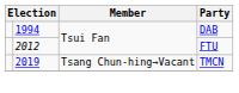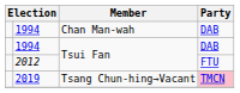+ row: 1994 | Chan Man-wah | DAB
2019 | Party: no background -> pink background
